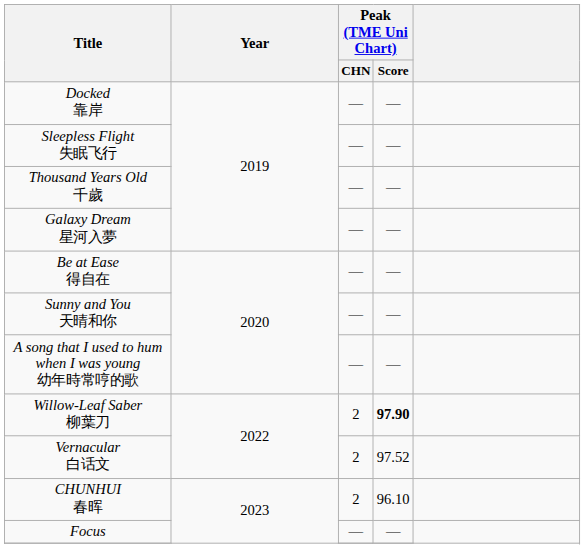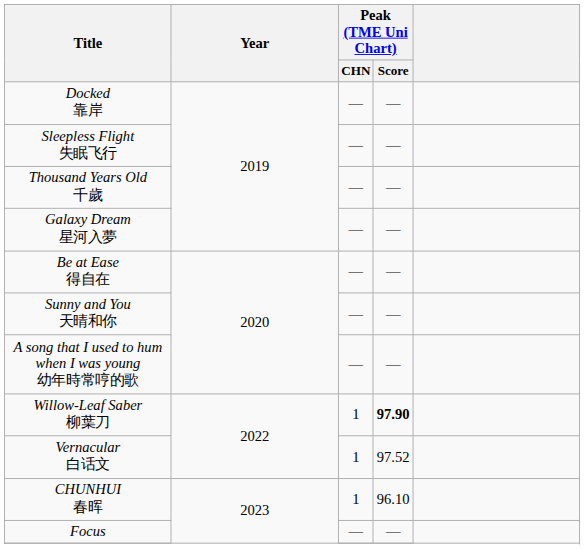Willow-Leaf Saber 柳葉刀 | Peak (TME Uni Chart) / CHN: 2 -> 1
Vernacular 白话文 | Peak (TME Uni Chart) / CHN: 2 -> 1
CHUNHUI 春晖 | Peak (TME Uni Chart) / CHN: 2 -> 1
